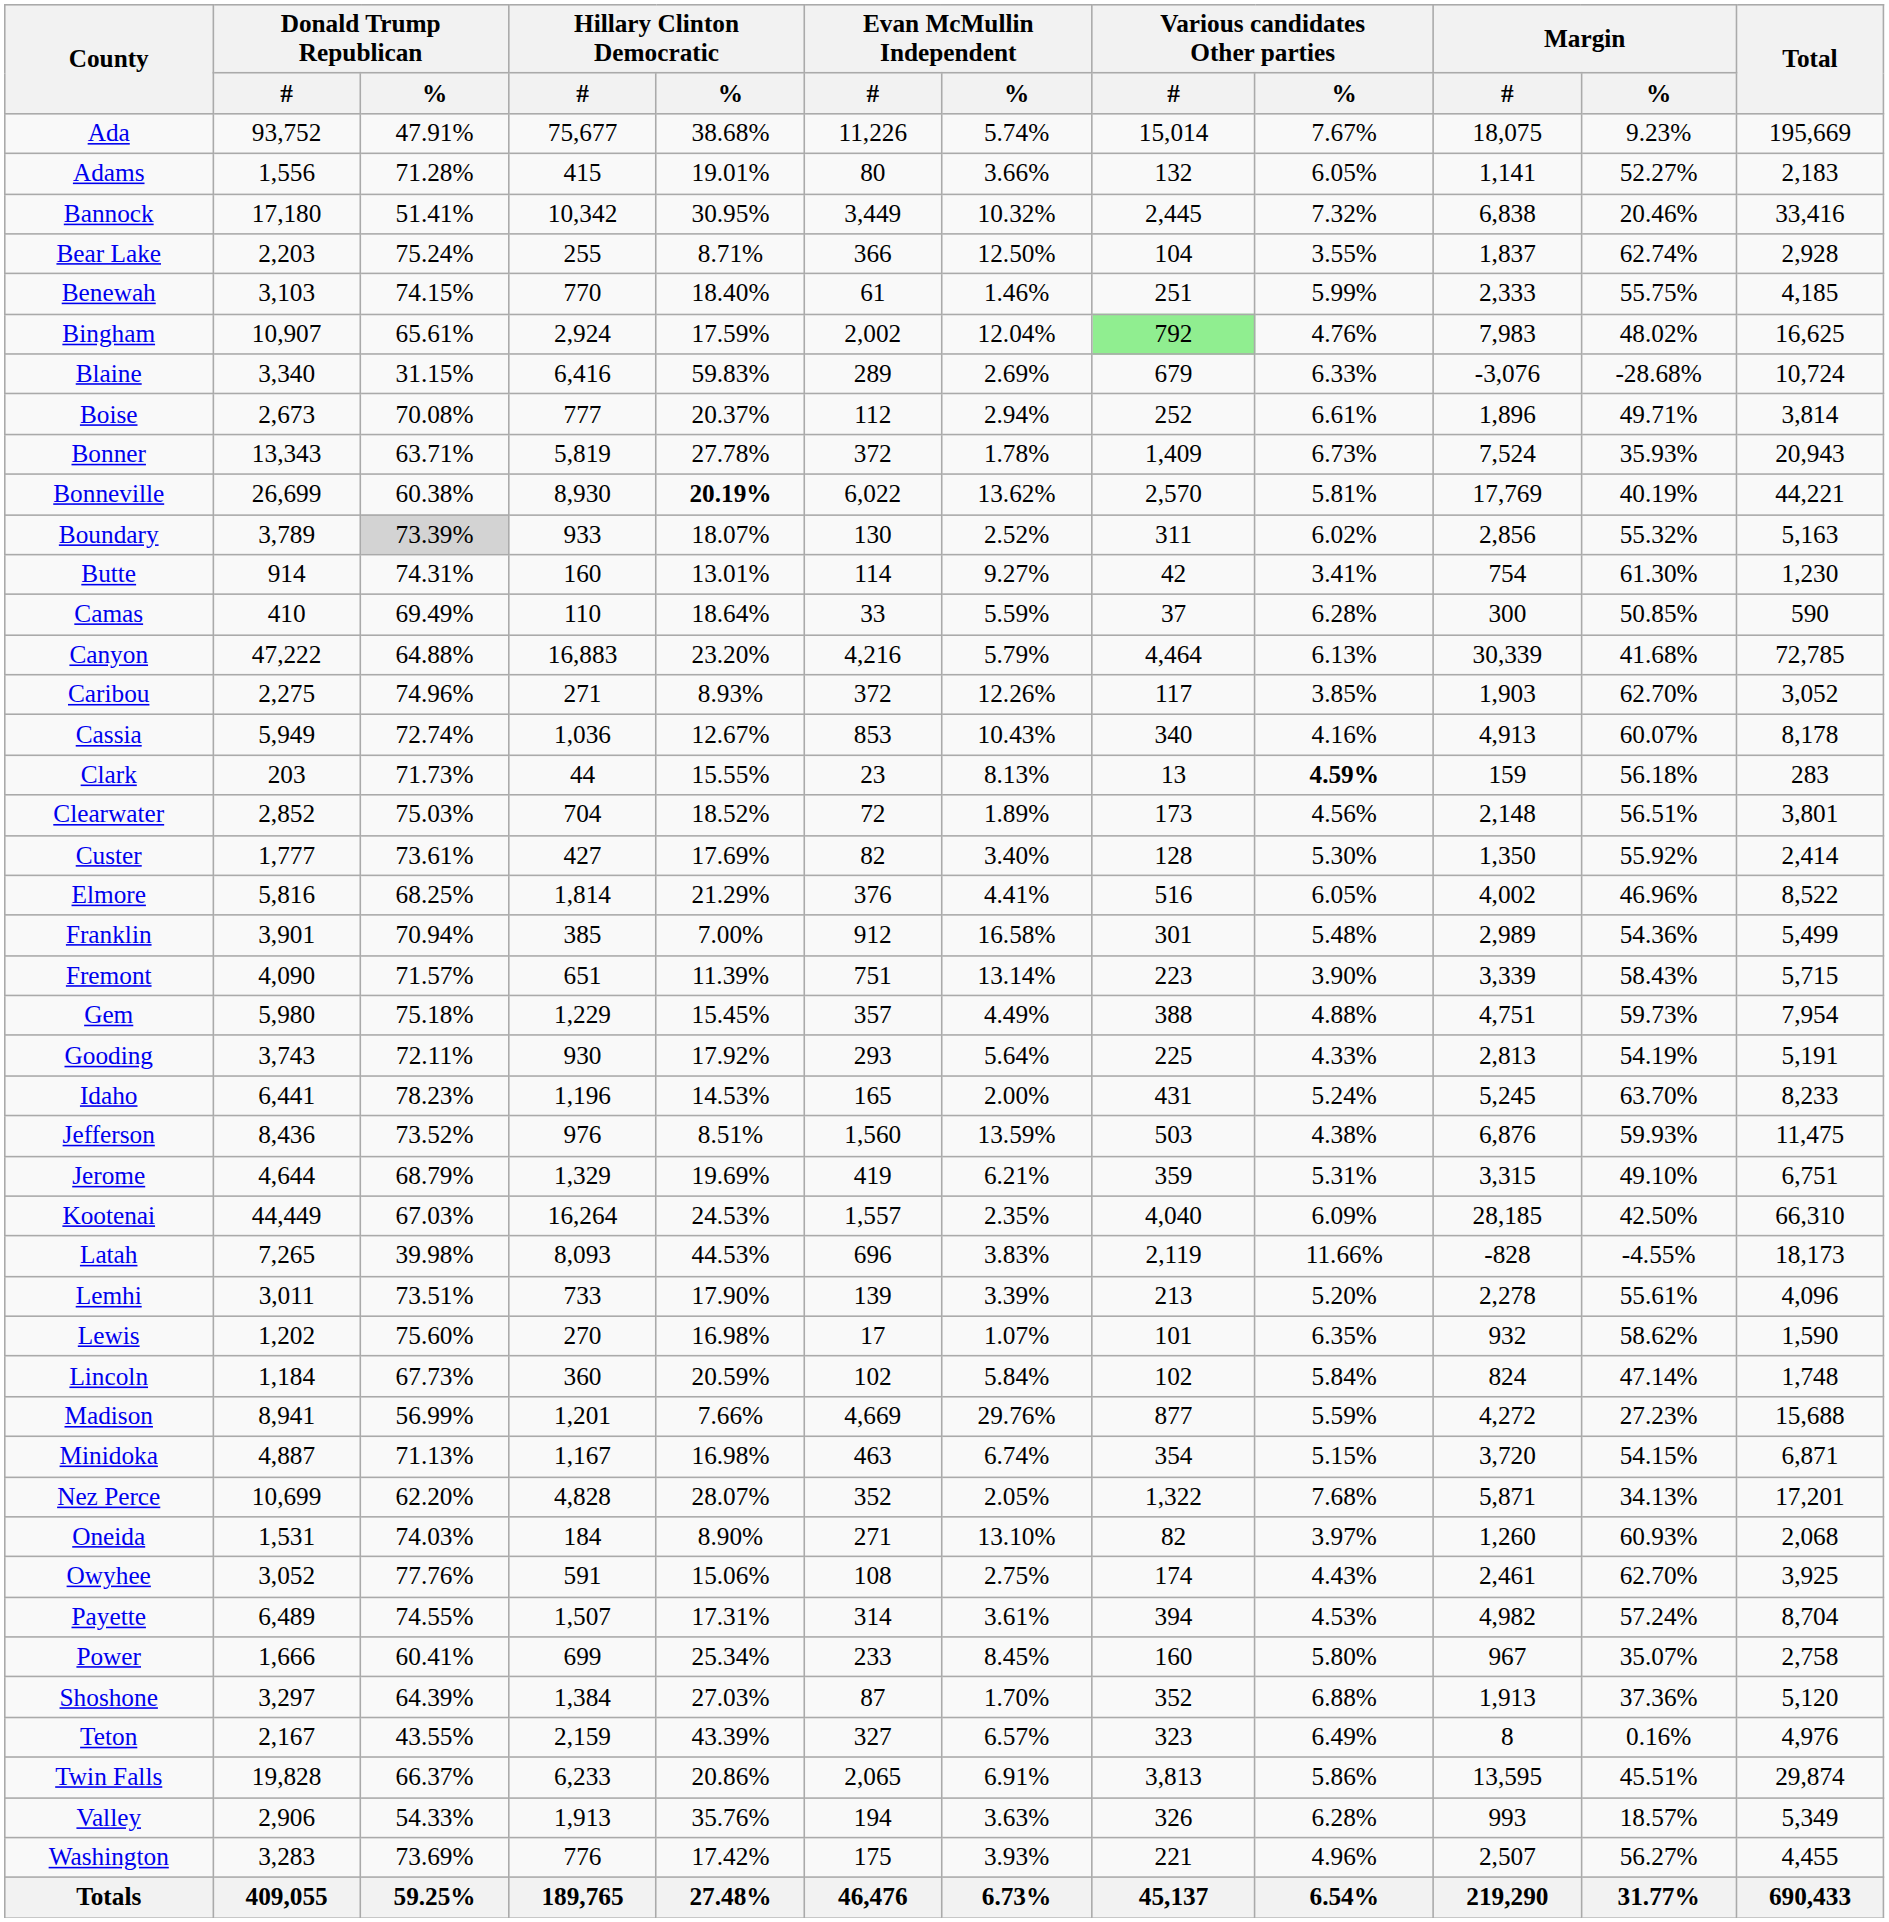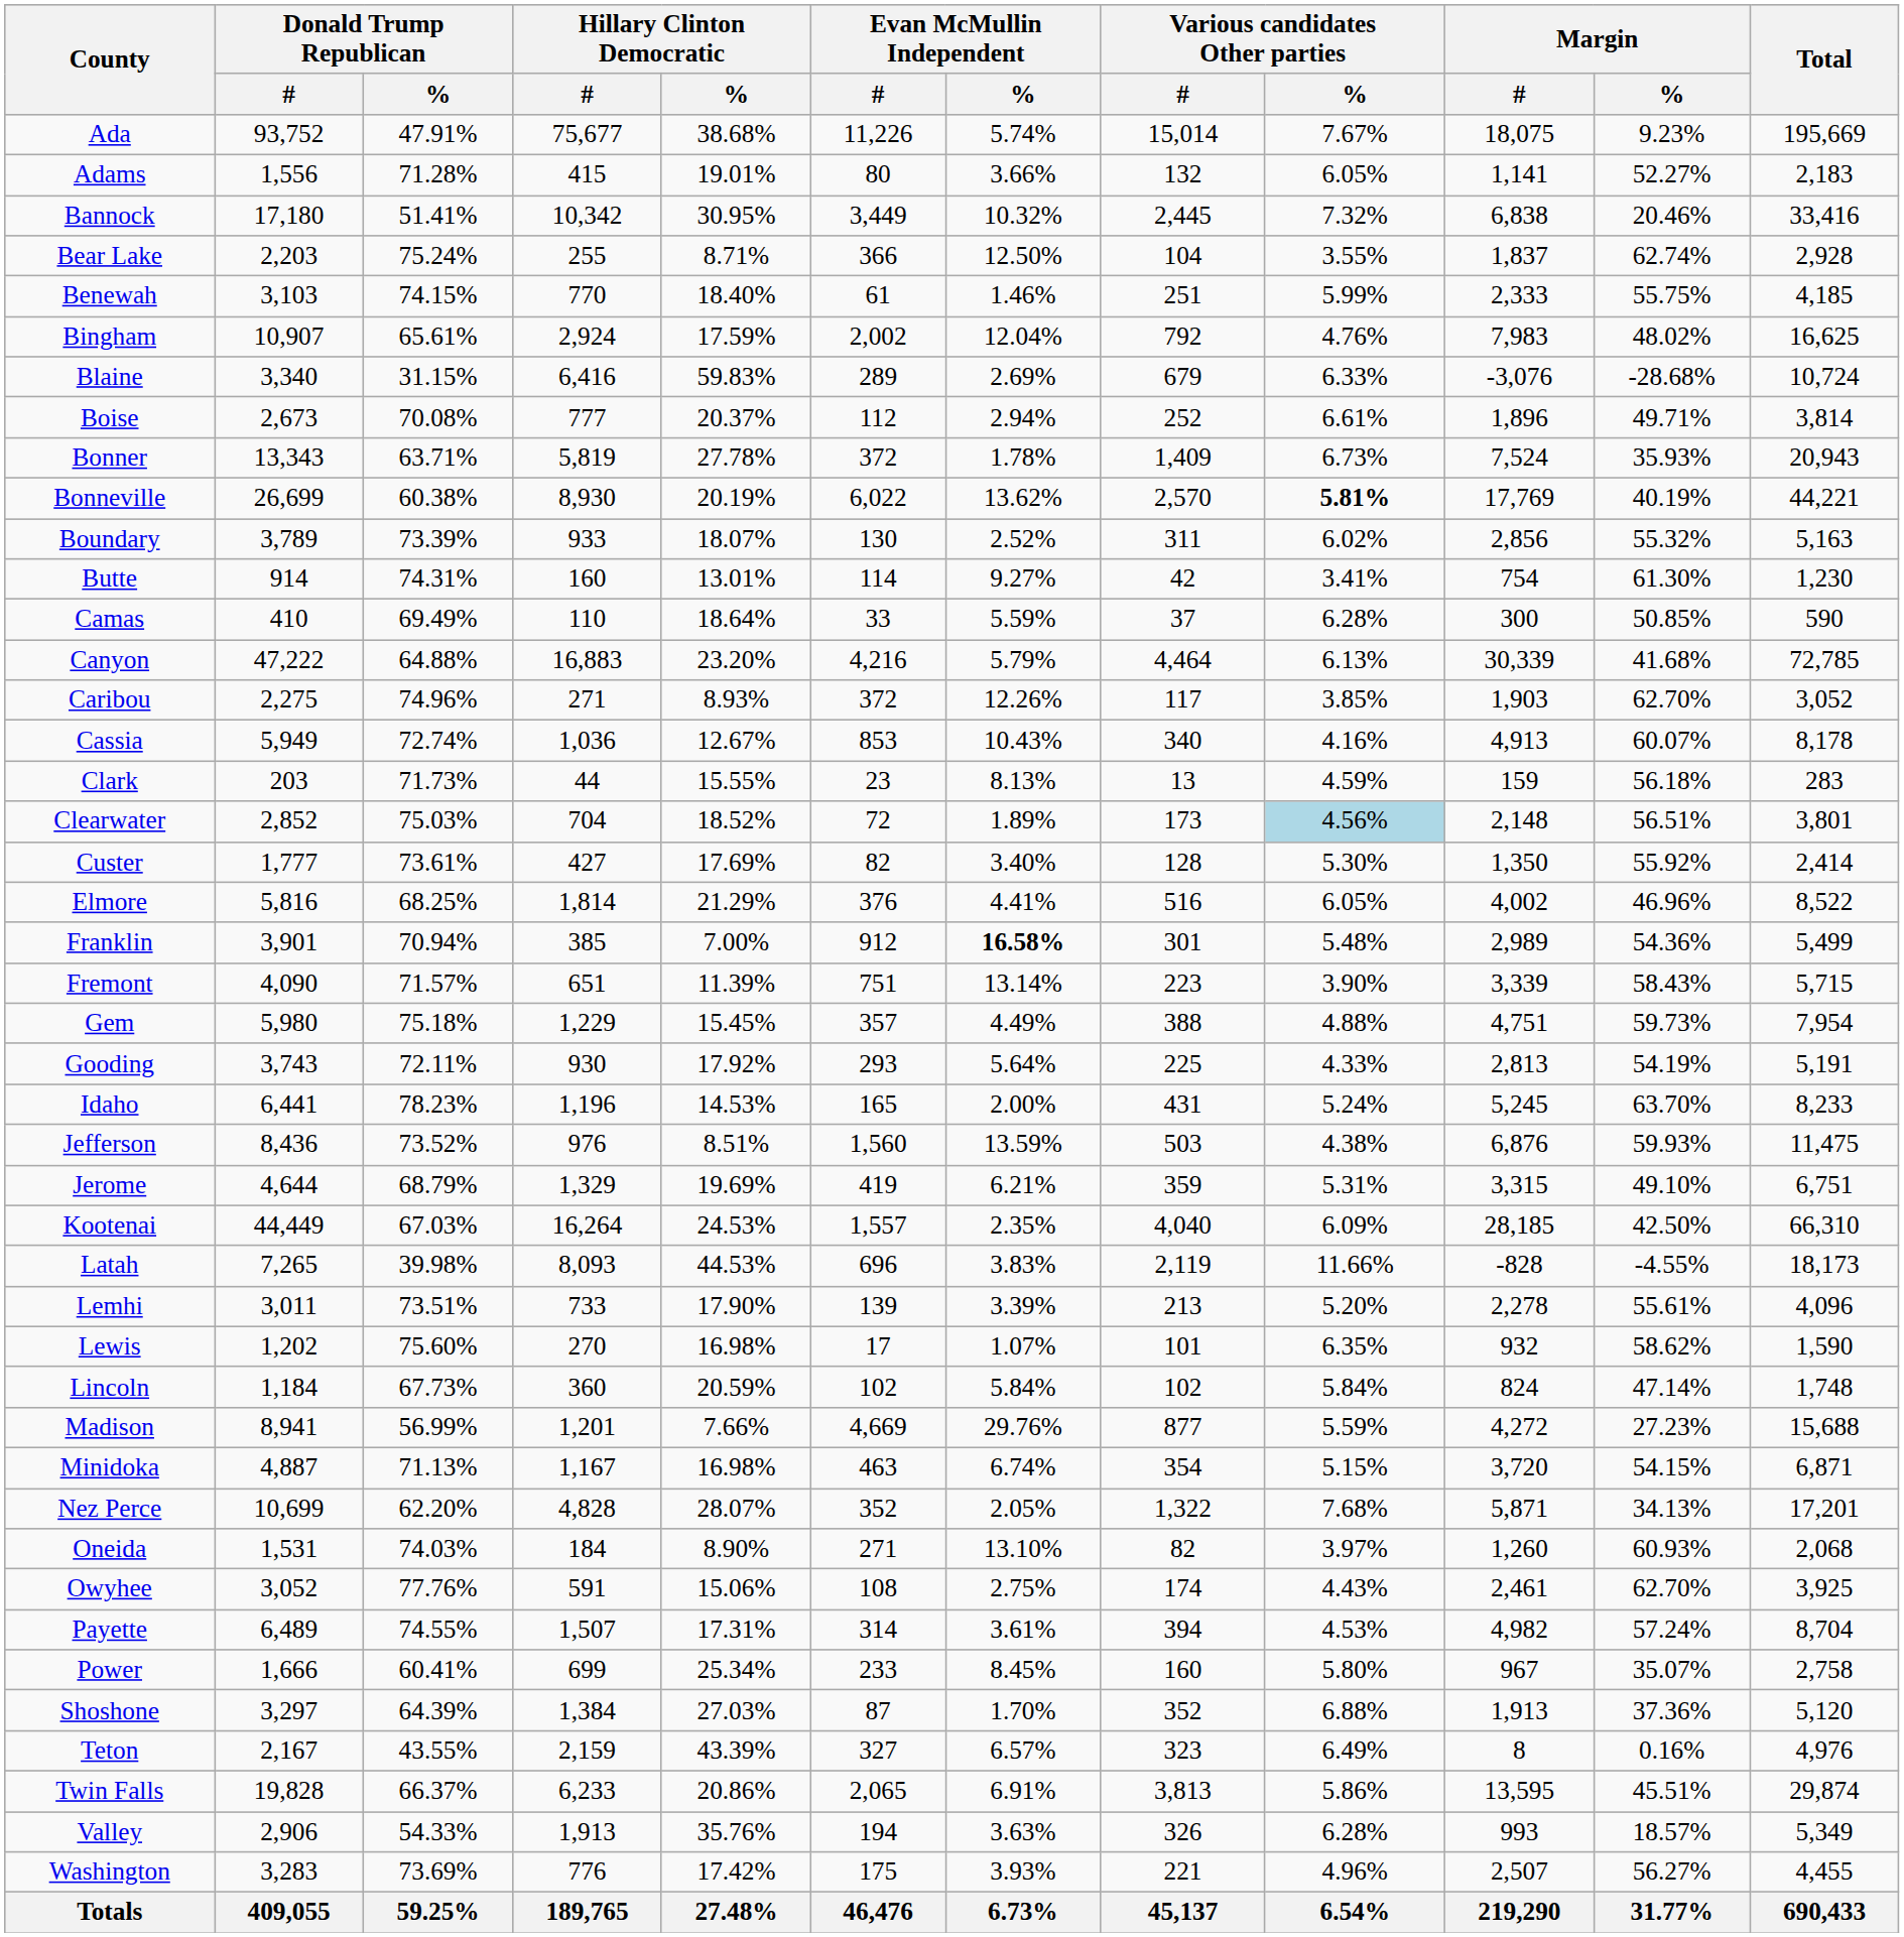Bingham | Various candidates Other parties / #: lightgreen background -> no background
Bonneville | Hillary Clinton Democratic / %: bold -> normal
Bonneville | Various candidates Other parties / %: normal -> bold
Boundary | Donald Trump Republican / %: lightgrey background -> no background
Clark | Various candidates Other parties / %: bold -> normal
Clearwater | Various candidates Other parties / %: no background -> lightblue background
Franklin | Evan McMullin Independent / %: normal -> bold
